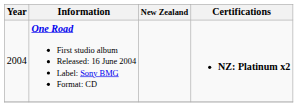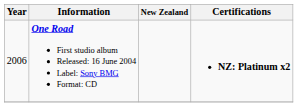row 2 | Year: 2004 -> 2006
